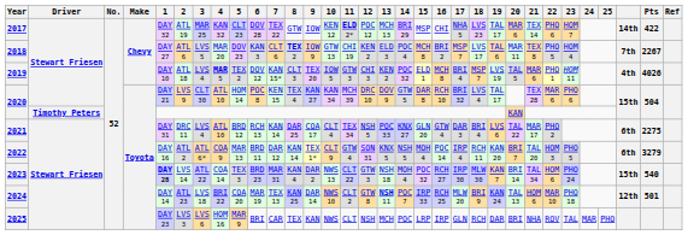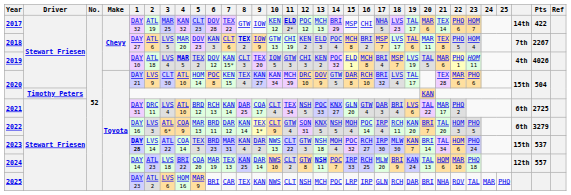2021 | Pts: 2275 -> 2725
2022 | 2: ATL 2 -> LVS 3
2023 | Pts: 540 -> 537
2024 | Pts: 501 -> 557
2025 | 2: LVS 3 -> ATL 2
